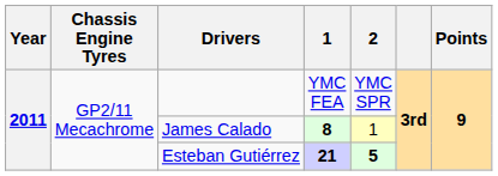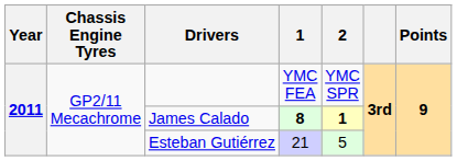James Calado | 2: normal -> bold
Esteban Gutiérrez | 1: bold -> normal
Esteban Gutiérrez | 2: bold -> normal
